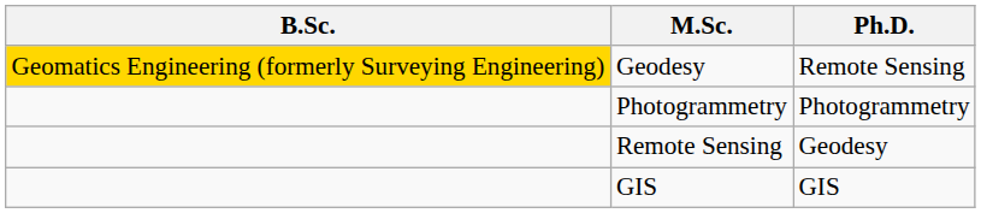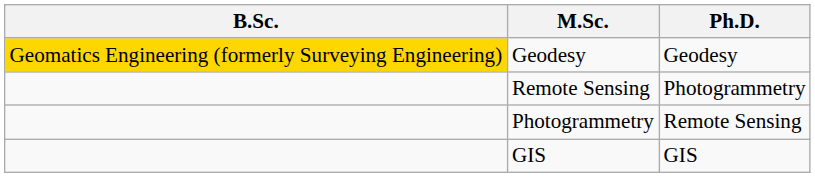row 2 | Ph.D.: Remote Sensing -> Geodesy
row 3 | M.Sc.: Photogrammetry -> Remote Sensing
row 4 | M.Sc.: Remote Sensing -> Photogrammetry
row 4 | Ph.D.: Geodesy -> Remote Sensing
